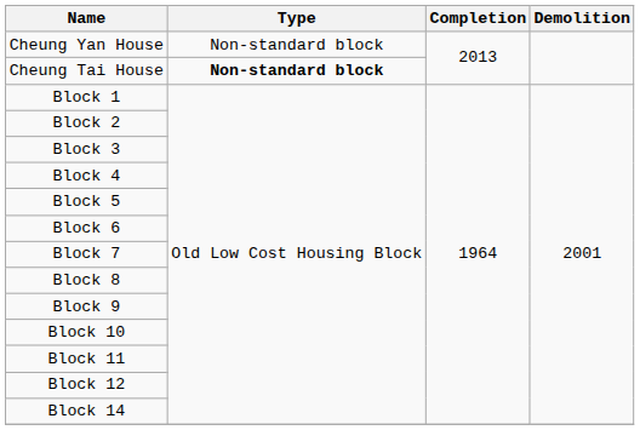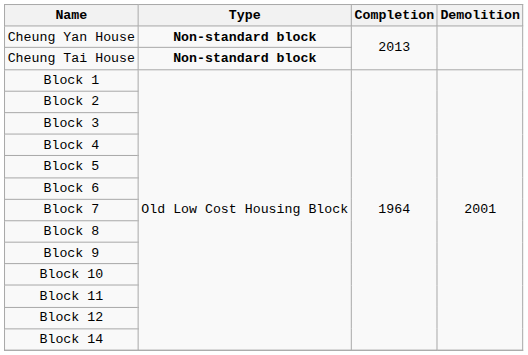Cheung Yan House | Type: normal -> bold
